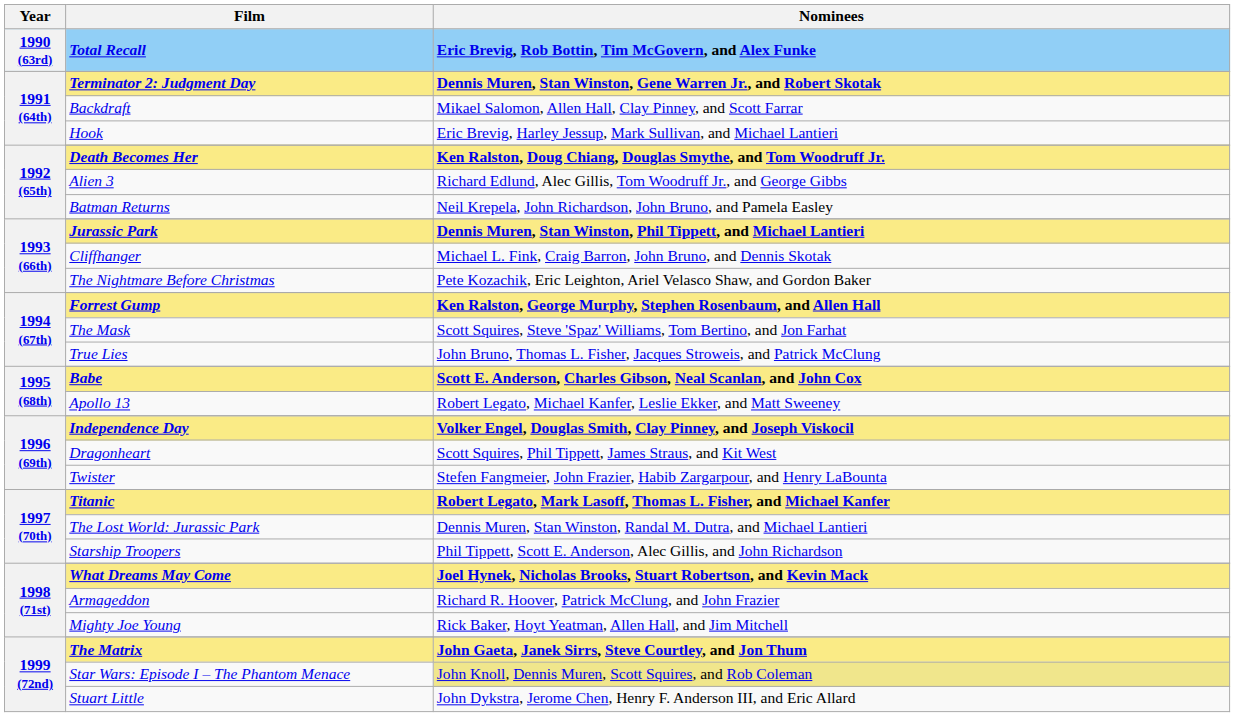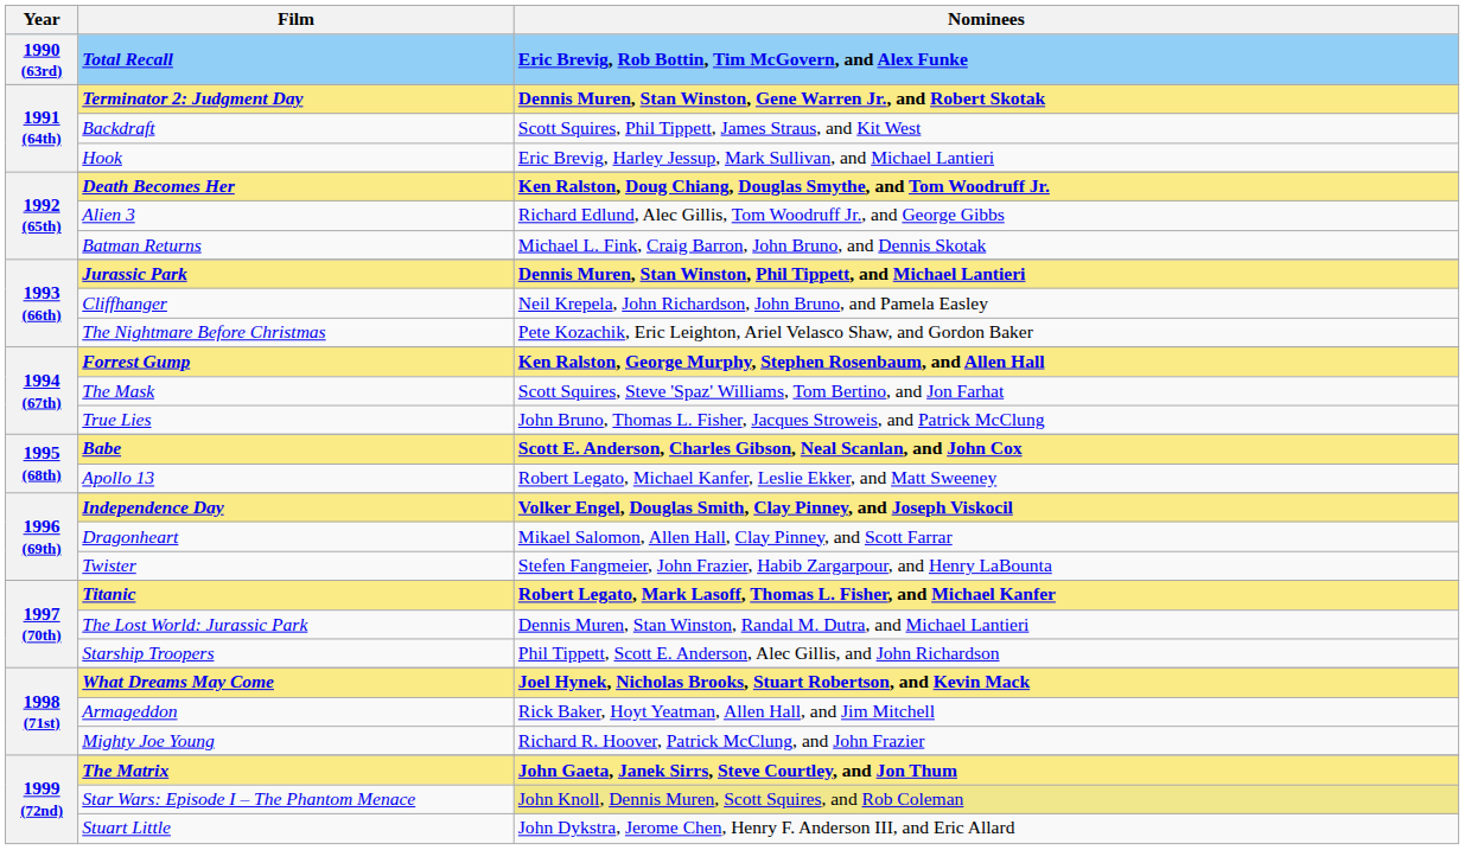Backdraft | Nominees: Mikael Salomon, Allen Hall, Clay Pinney, and Scott Farrar -> Scott Squires, Phil Tippett, James Straus, and Kit West
Batman Returns | Nominees: Neil Krepela, John Richardson, John Bruno, and Pamela Easley -> Michael L. Fink, Craig Barron, John Bruno, and Dennis Skotak
Cliffhanger | Nominees: Michael L. Fink, Craig Barron, John Bruno, and Dennis Skotak -> Neil Krepela, John Richardson, John Bruno, and Pamela Easley
Dragonheart | Nominees: Scott Squires, Phil Tippett, James Straus, and Kit West -> Mikael Salomon, Allen Hall, Clay Pinney, and Scott Farrar
Armageddon | Nominees: Richard R. Hoover, Patrick McClung, and John Frazier -> Rick Baker, Hoyt Yeatman, Allen Hall, and Jim Mitchell
Mighty Joe Young | Nominees: Rick Baker, Hoyt Yeatman, Allen Hall, and Jim Mitchell -> Richard R. Hoover, Patrick McClung, and John Frazier
